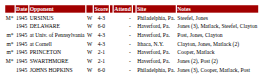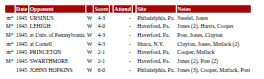URSINUS | column 1: M* -> m*
- row: 1945 | DELAWARE | W | 6-0 | - | Haverford, Pa. | Jones (3), Matlack, Steefel, Clayton
+ row: M* | 1945 | LEHIGH | W | 4-0 | - | Haverford, Pa. | Jones (2), Harris, Cooper
at Univ. of Pennsylvania | column 1: m* -> M*
